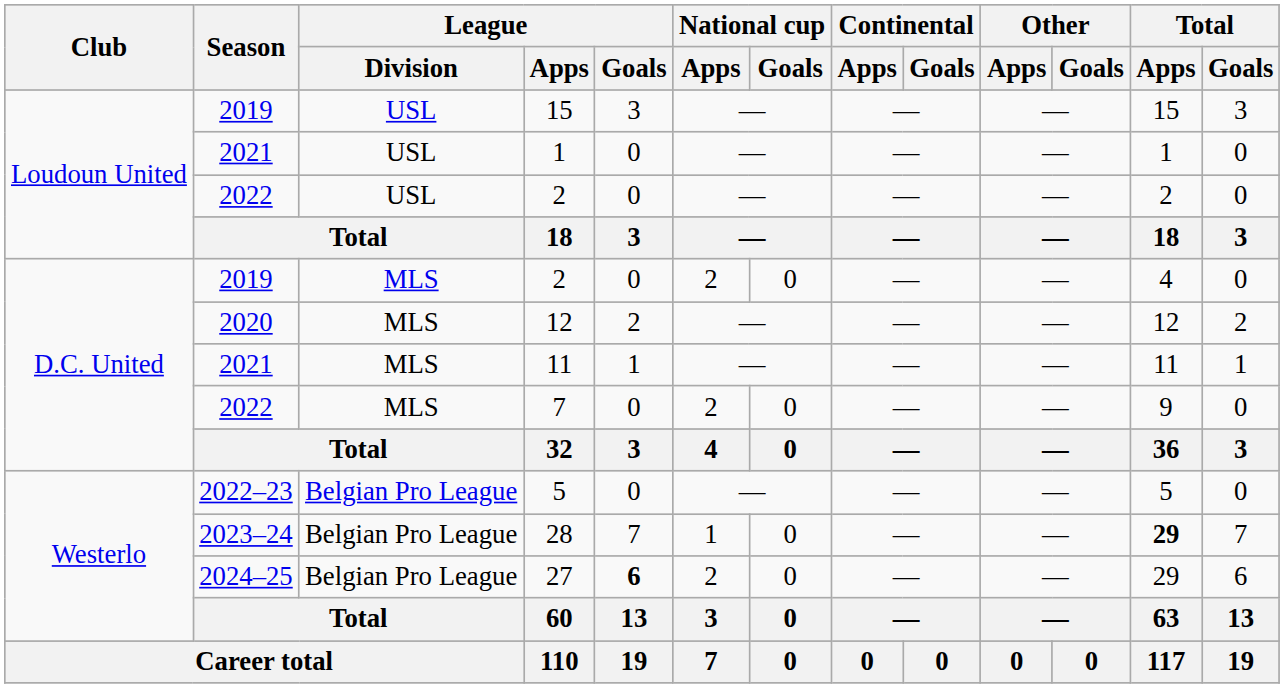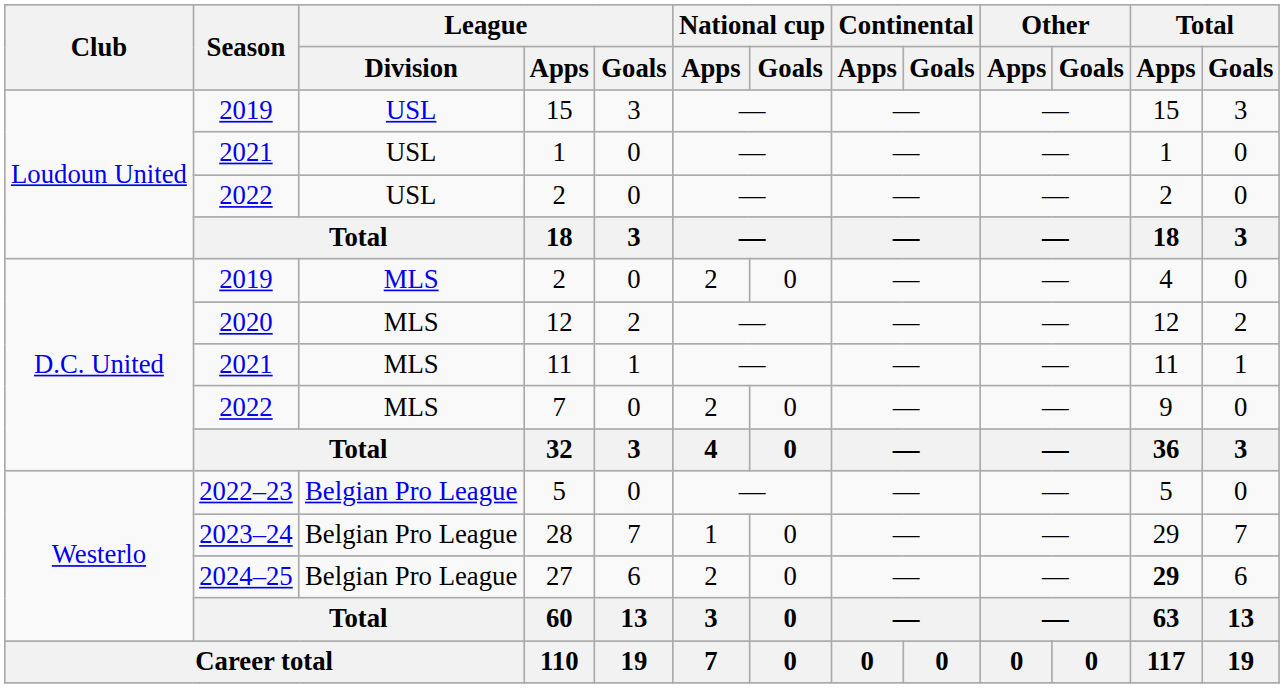28 | Total / Apps: bold -> normal
27 | League / Goals: bold -> normal
27 | Total / Apps: normal -> bold
